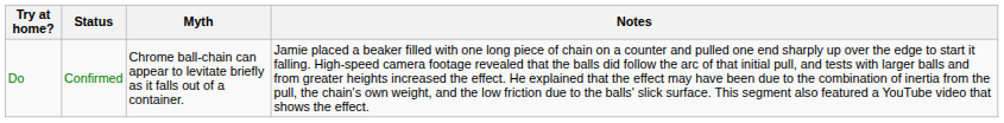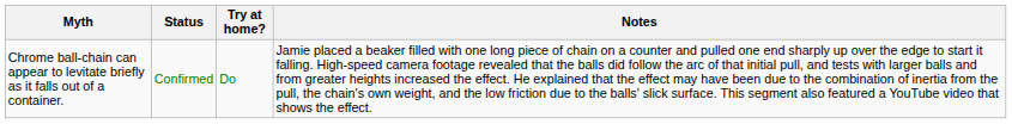columns swapped: Myth <-> Try at home?
